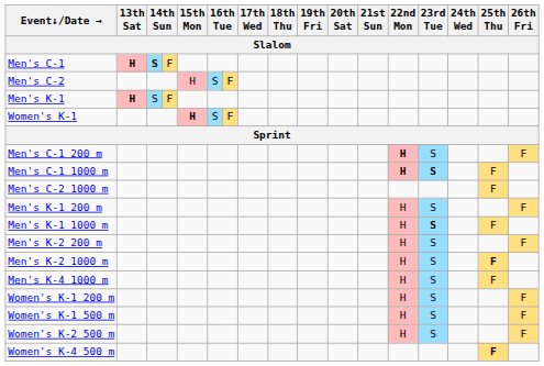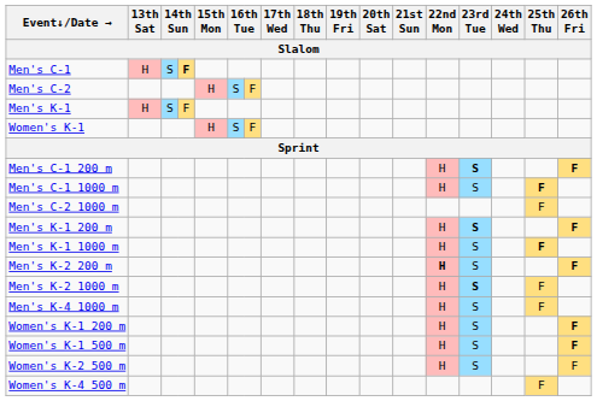Men's C-1 | 13th Sat: bold -> normal
Men's C-1 | column 3: bold -> normal
Men's C-1 | column 4: normal -> bold
Men's K-1 | 13th Sat: bold -> normal
Women's K-1 | 15th Mon: bold -> normal
Men's C-1 200 m | 22nd Mon: bold -> normal
Men's C-1 200 m | 23rd Tue: normal -> bold
Men's C-1 200 m | 26th Fri: normal -> bold
Men's C-1 1000 m | 22nd Mon: bold -> normal
Men's C-1 1000 m | 23rd Tue: bold -> normal
Men's C-1 1000 m | 25th Thu: normal -> bold
Men's K-1 200 m | 23rd Tue: normal -> bold
Men's K-1 200 m | 26th Fri: normal -> bold
Men's K-1 1000 m | 23rd Tue: bold -> normal
Men's K-1 1000 m | 25th Thu: normal -> bold
Men's K-2 200 m | 22nd Mon: normal -> bold
Men's K-2 200 m | 26th Fri: normal -> bold
Men's K-2 1000 m | 23rd Tue: normal -> bold
Men's K-2 1000 m | 25th Thu: bold -> normal
Women's K-1 200 m | 26th Fri: normal -> bold
Women's K-1 500 m | 26th Fri: normal -> bold
Women's K-4 500 m | 25th Thu: bold -> normal
